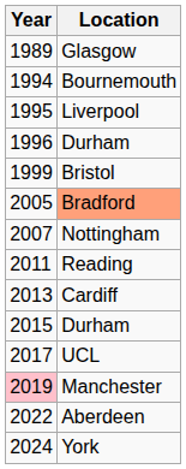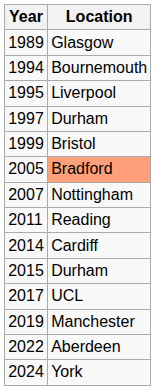row 5 | Year: 1996 -> 1997
row 10 | Year: 2013 -> 2014
row 13 | Year: pink background -> no background
